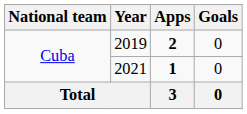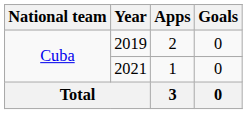2019 | Apps: bold -> normal
2021 | Apps: bold -> normal
